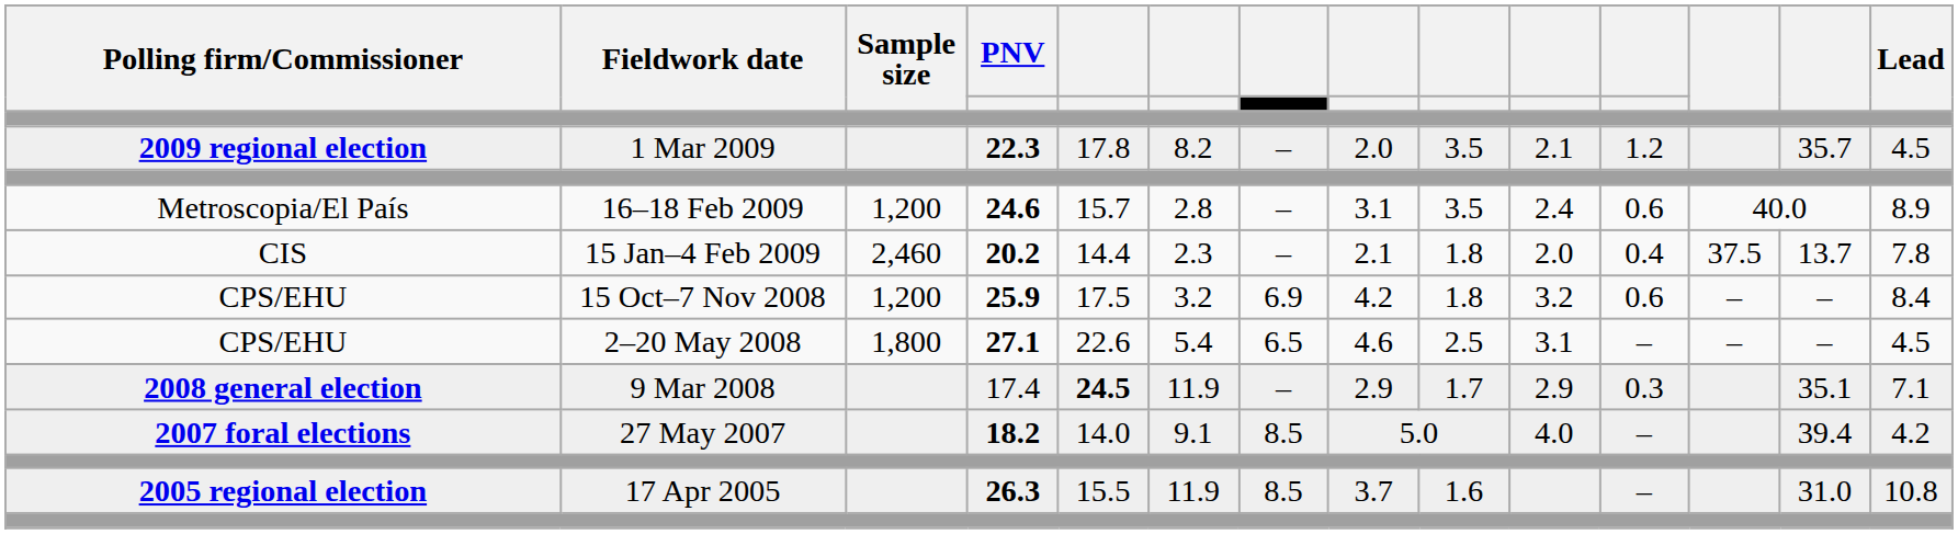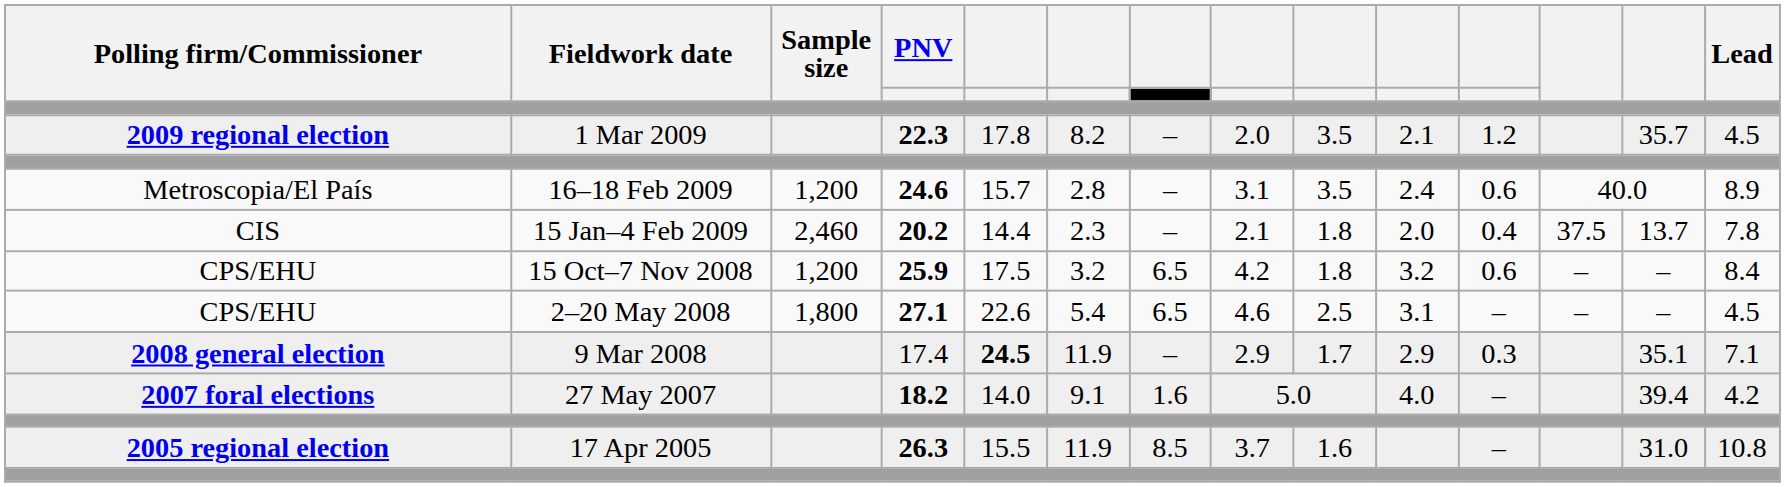15 Oct–7 Nov 2008 | column 7: 6.9 -> 6.5
27 May 2007 | column 7: 8.5 -> 1.6
